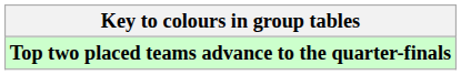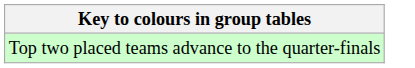row 2 | column 1: bold -> normal
